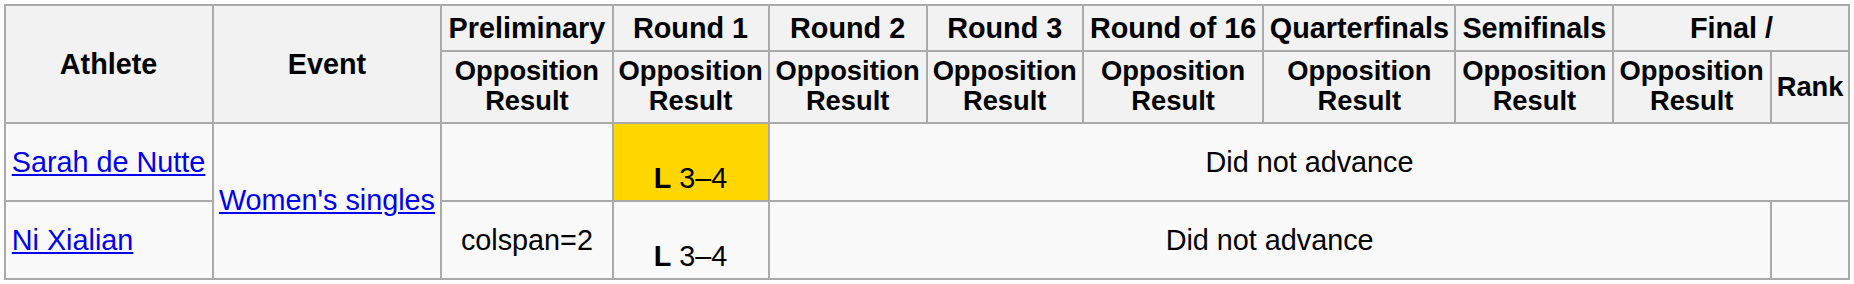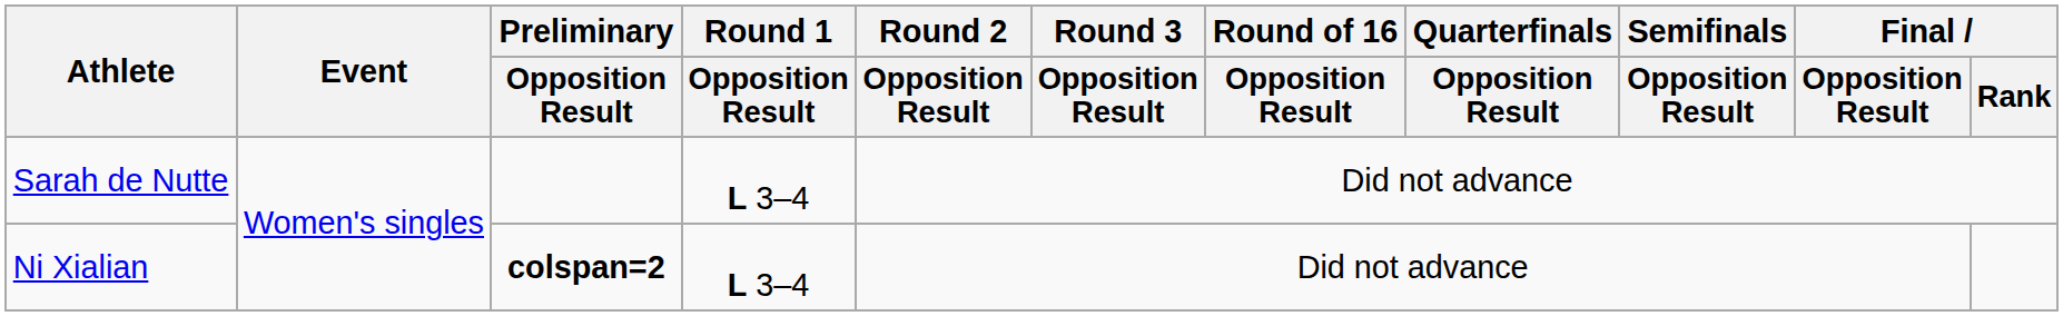Sarah de Nutte | Round 1 / Opposition Result: gold background -> no background
Ni Xialian | Preliminary / Opposition Result: normal -> bold
